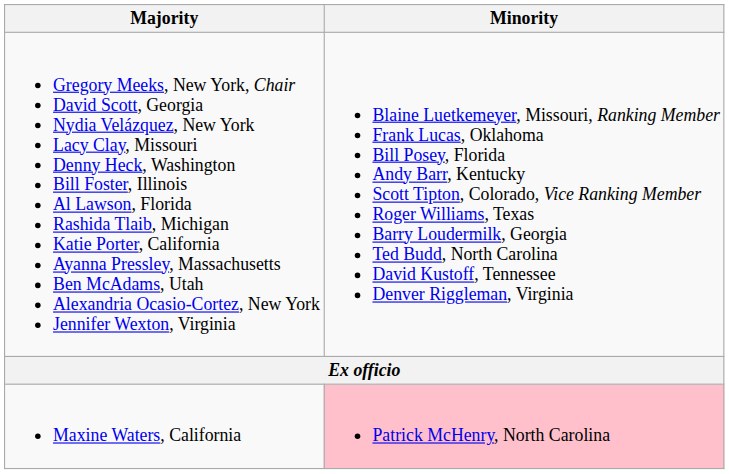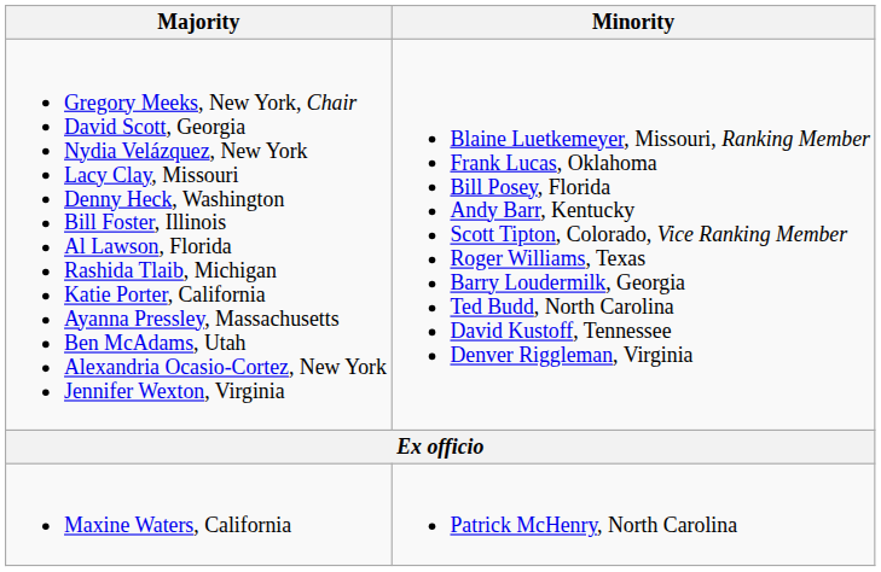Maxine Waters, California | Minority: pink background -> no background
